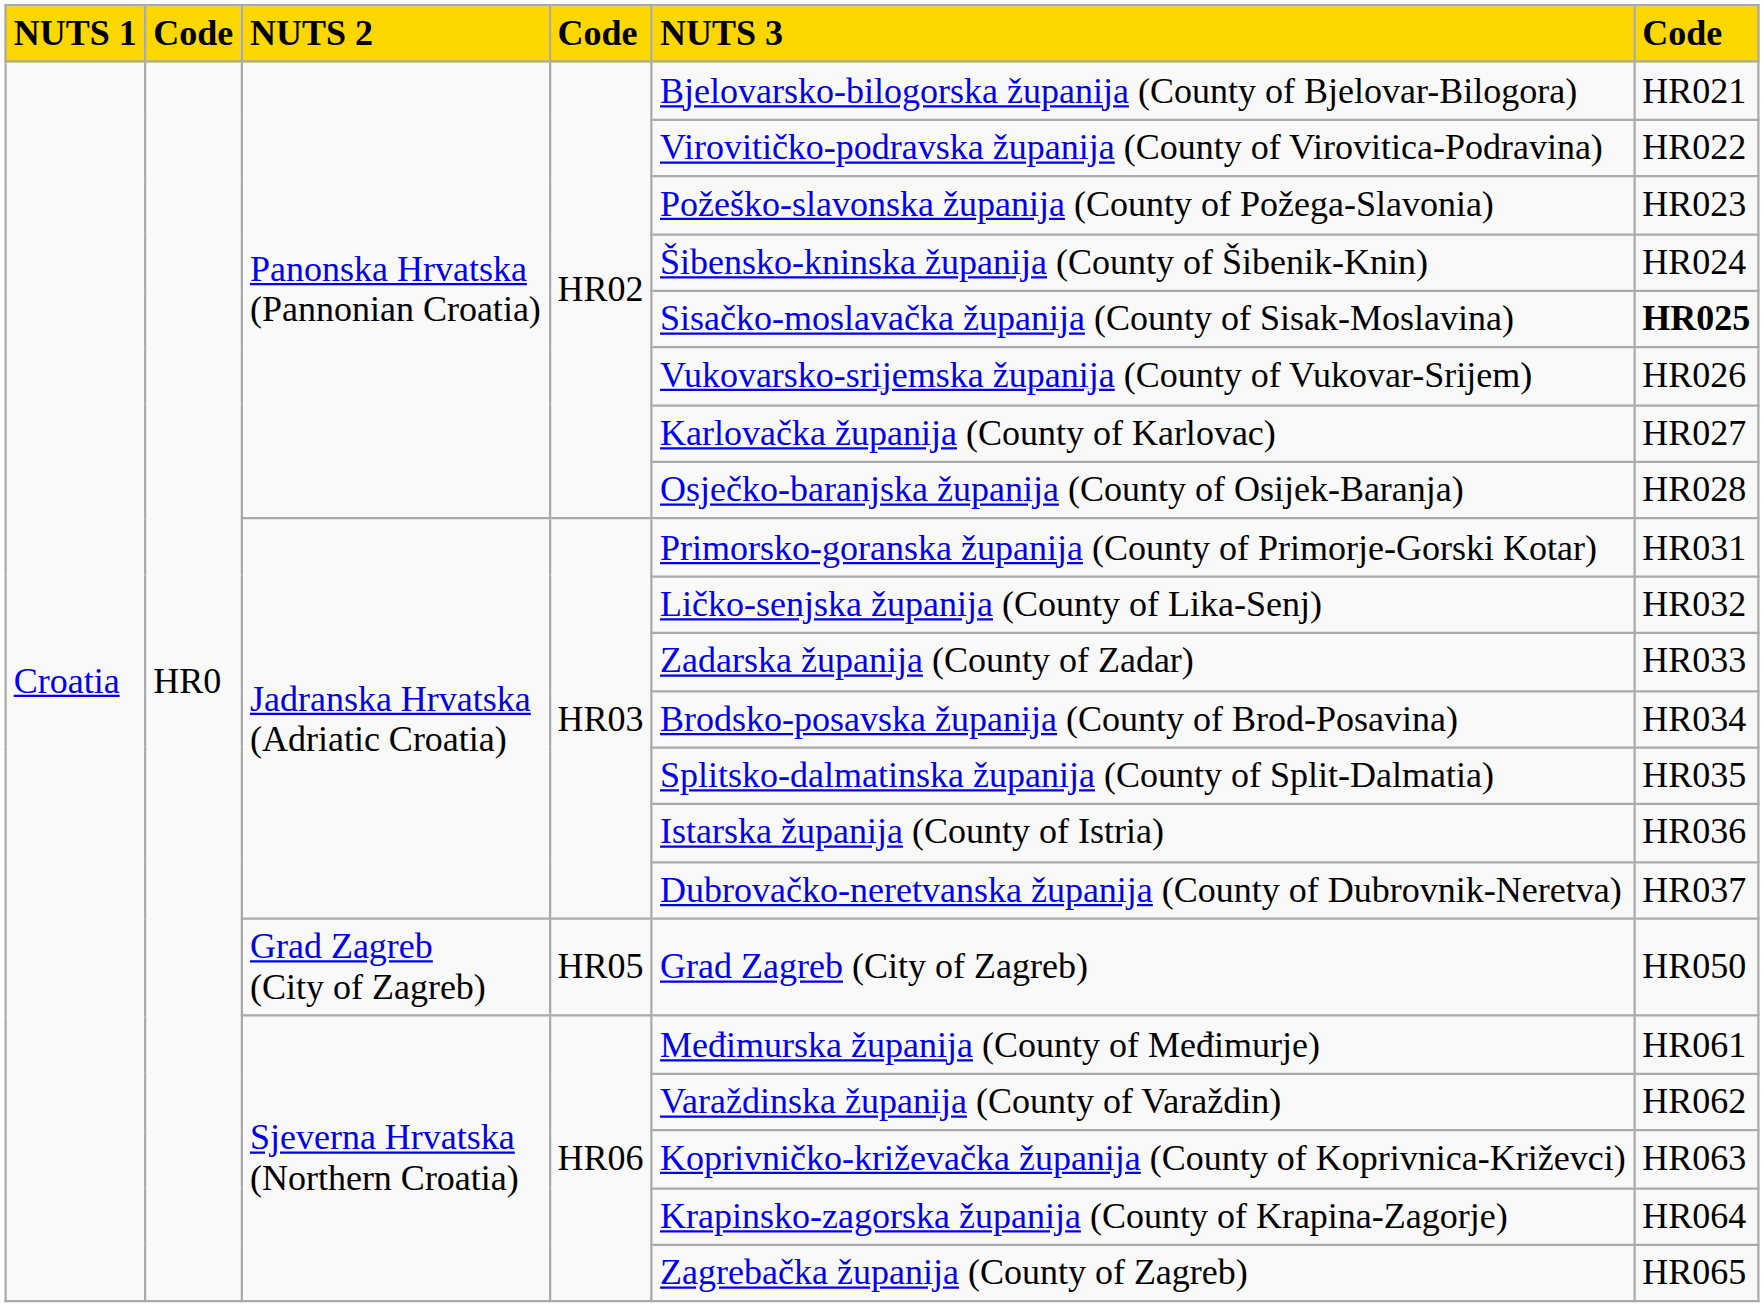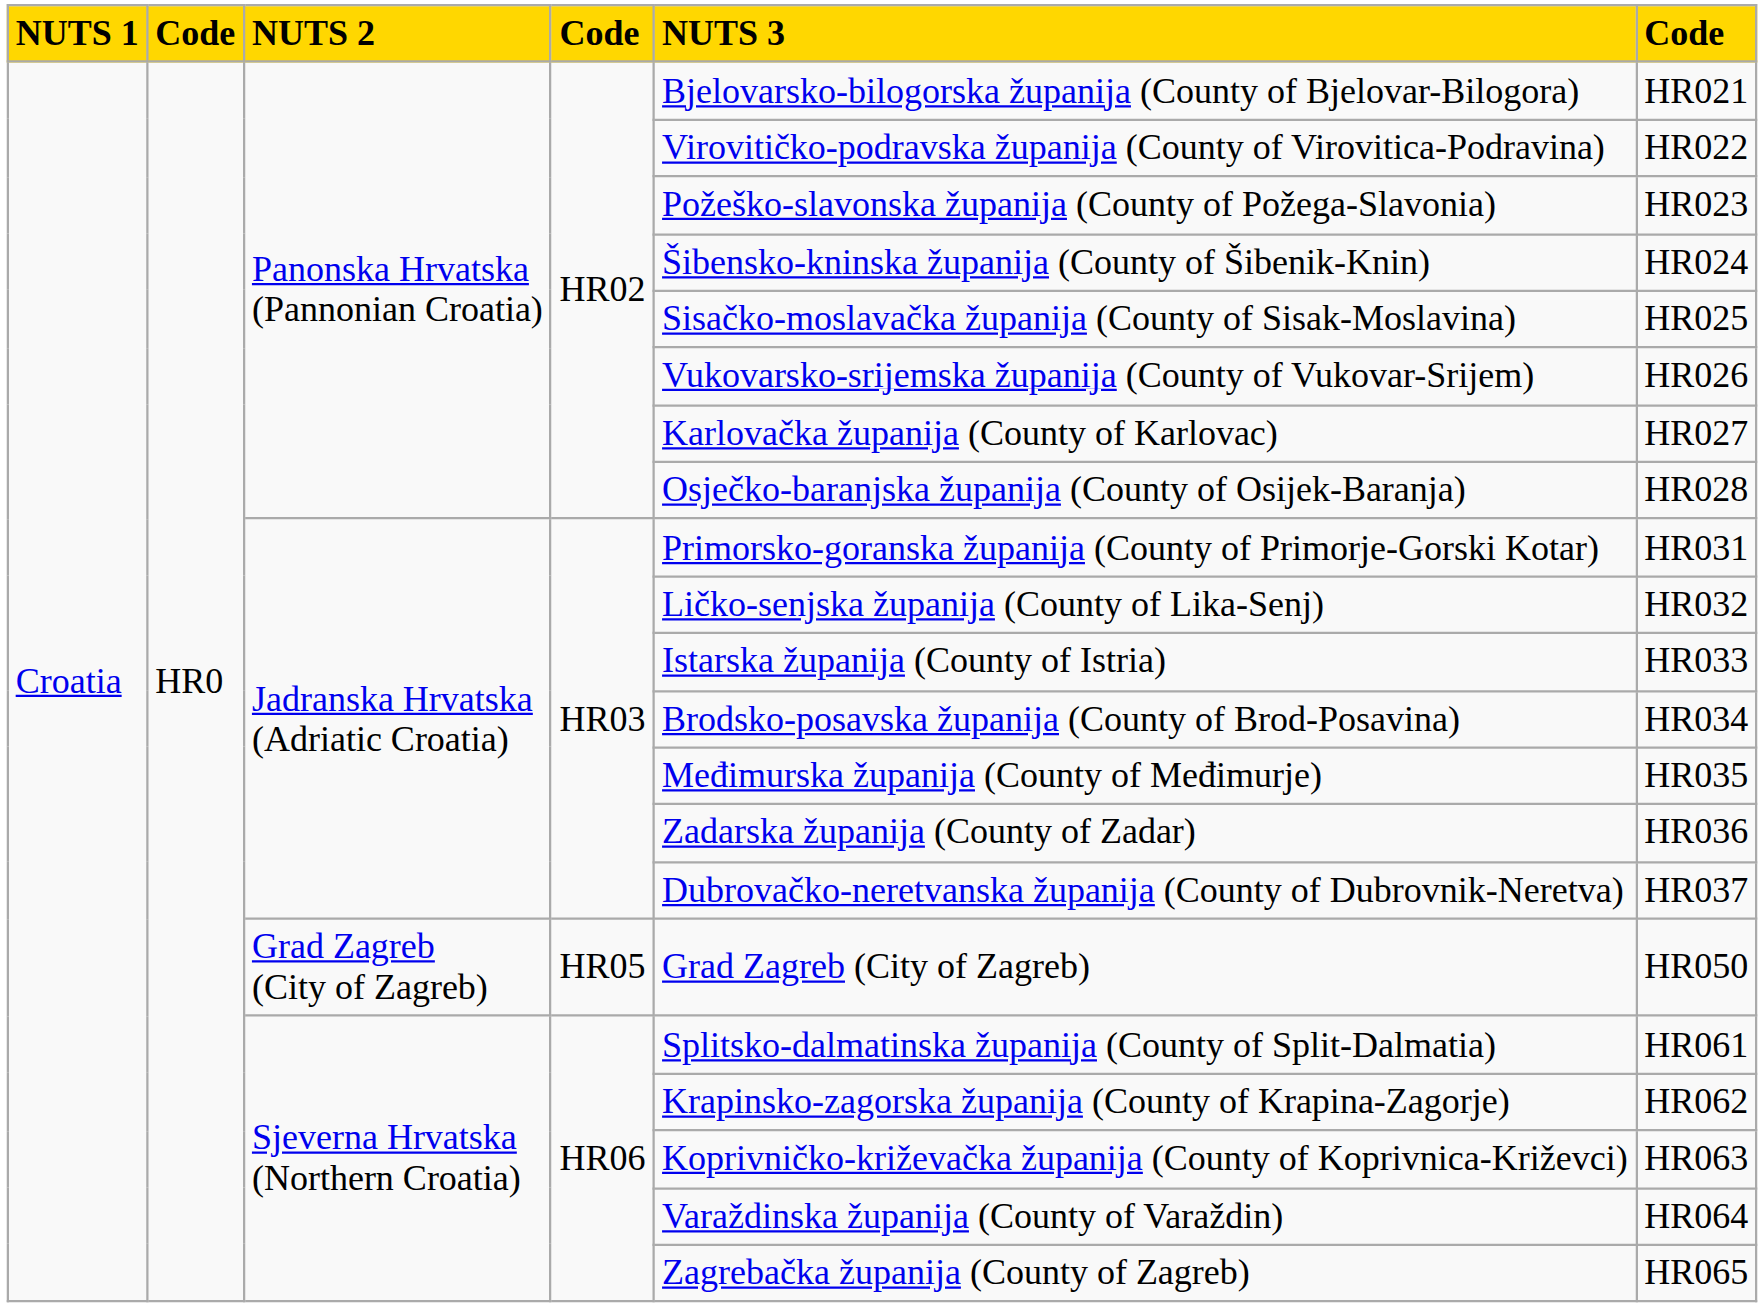row 6 | column 6: bold -> normal
row 12 | NUTS 3: Zadarska županija (County of Zadar) -> Istarska županija (County of Istria)
row 14 | NUTS 3: Splitsko-dalmatinska županija (County of Split-Dalmatia) -> Međimurska županija (County of Međimurje)
row 15 | NUTS 3: Istarska županija (County of Istria) -> Zadarska županija (County of Zadar)
row 18 | NUTS 3: Međimurska županija (County of Međimurje) -> Splitsko-dalmatinska županija (County of Split-Dalmatia)
row 19 | NUTS 3: Varaždinska županija (County of Varaždin) -> Krapinsko-zagorska županija (County of Krapina-Zagorje)
row 21 | NUTS 3: Krapinsko-zagorska županija (County of Krapina-Zagorje) -> Varaždinska županija (County of Varaždin)
